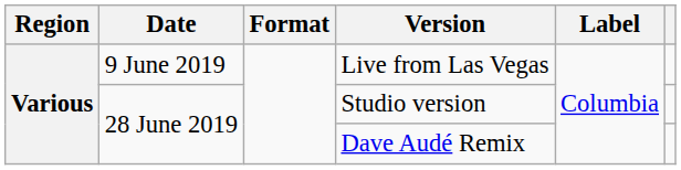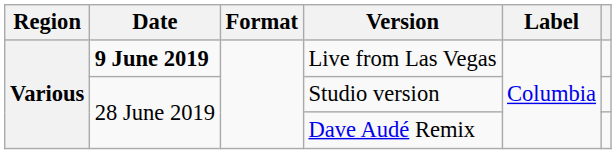Live from Las Vegas | Date: normal -> bold
